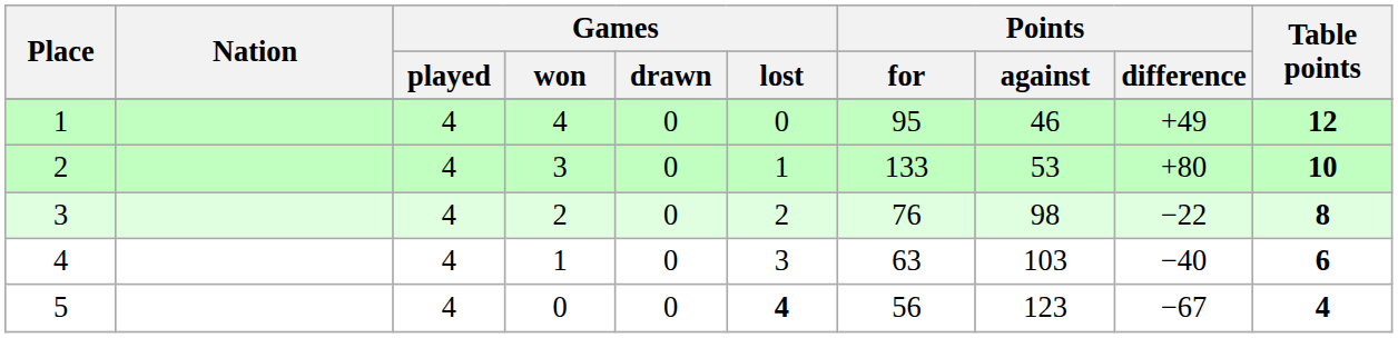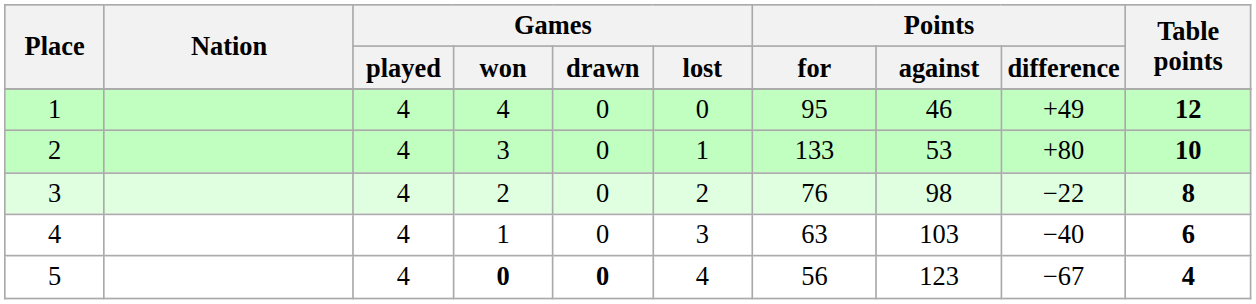5 | Games / won: normal -> bold
5 | Games / drawn: normal -> bold
5 | Games / lost: bold -> normal
